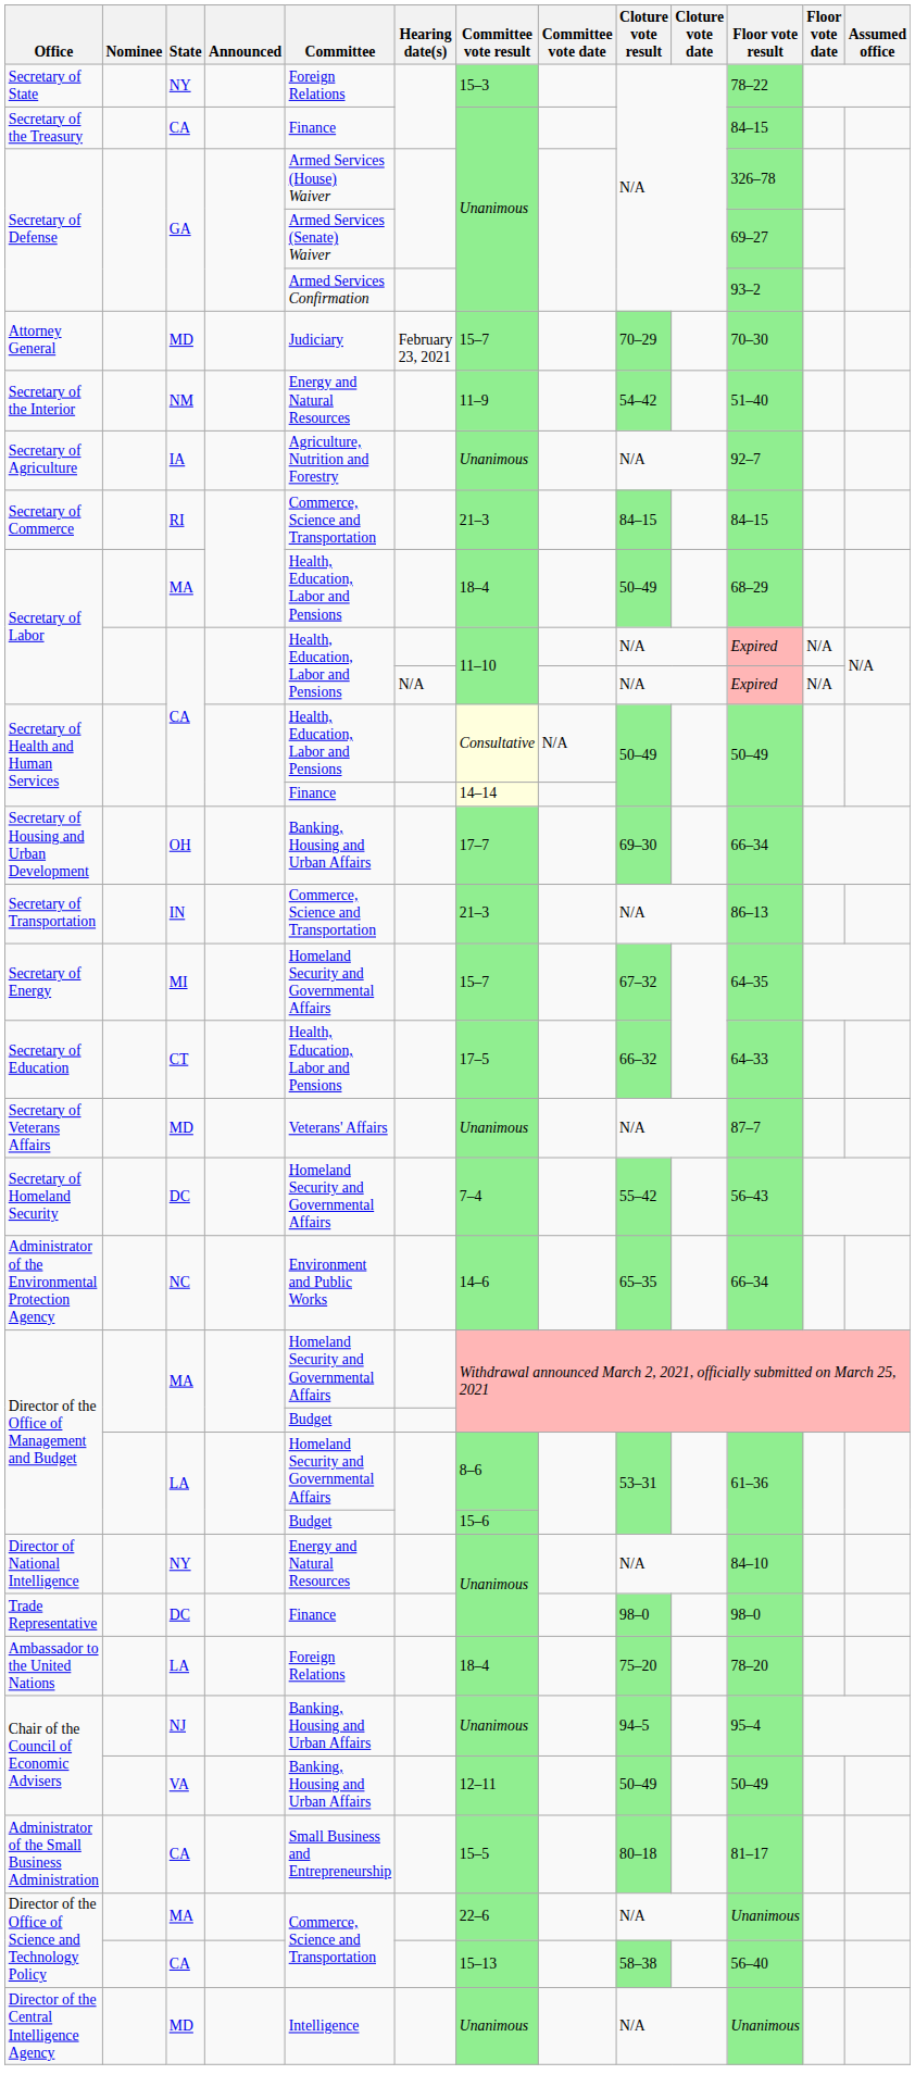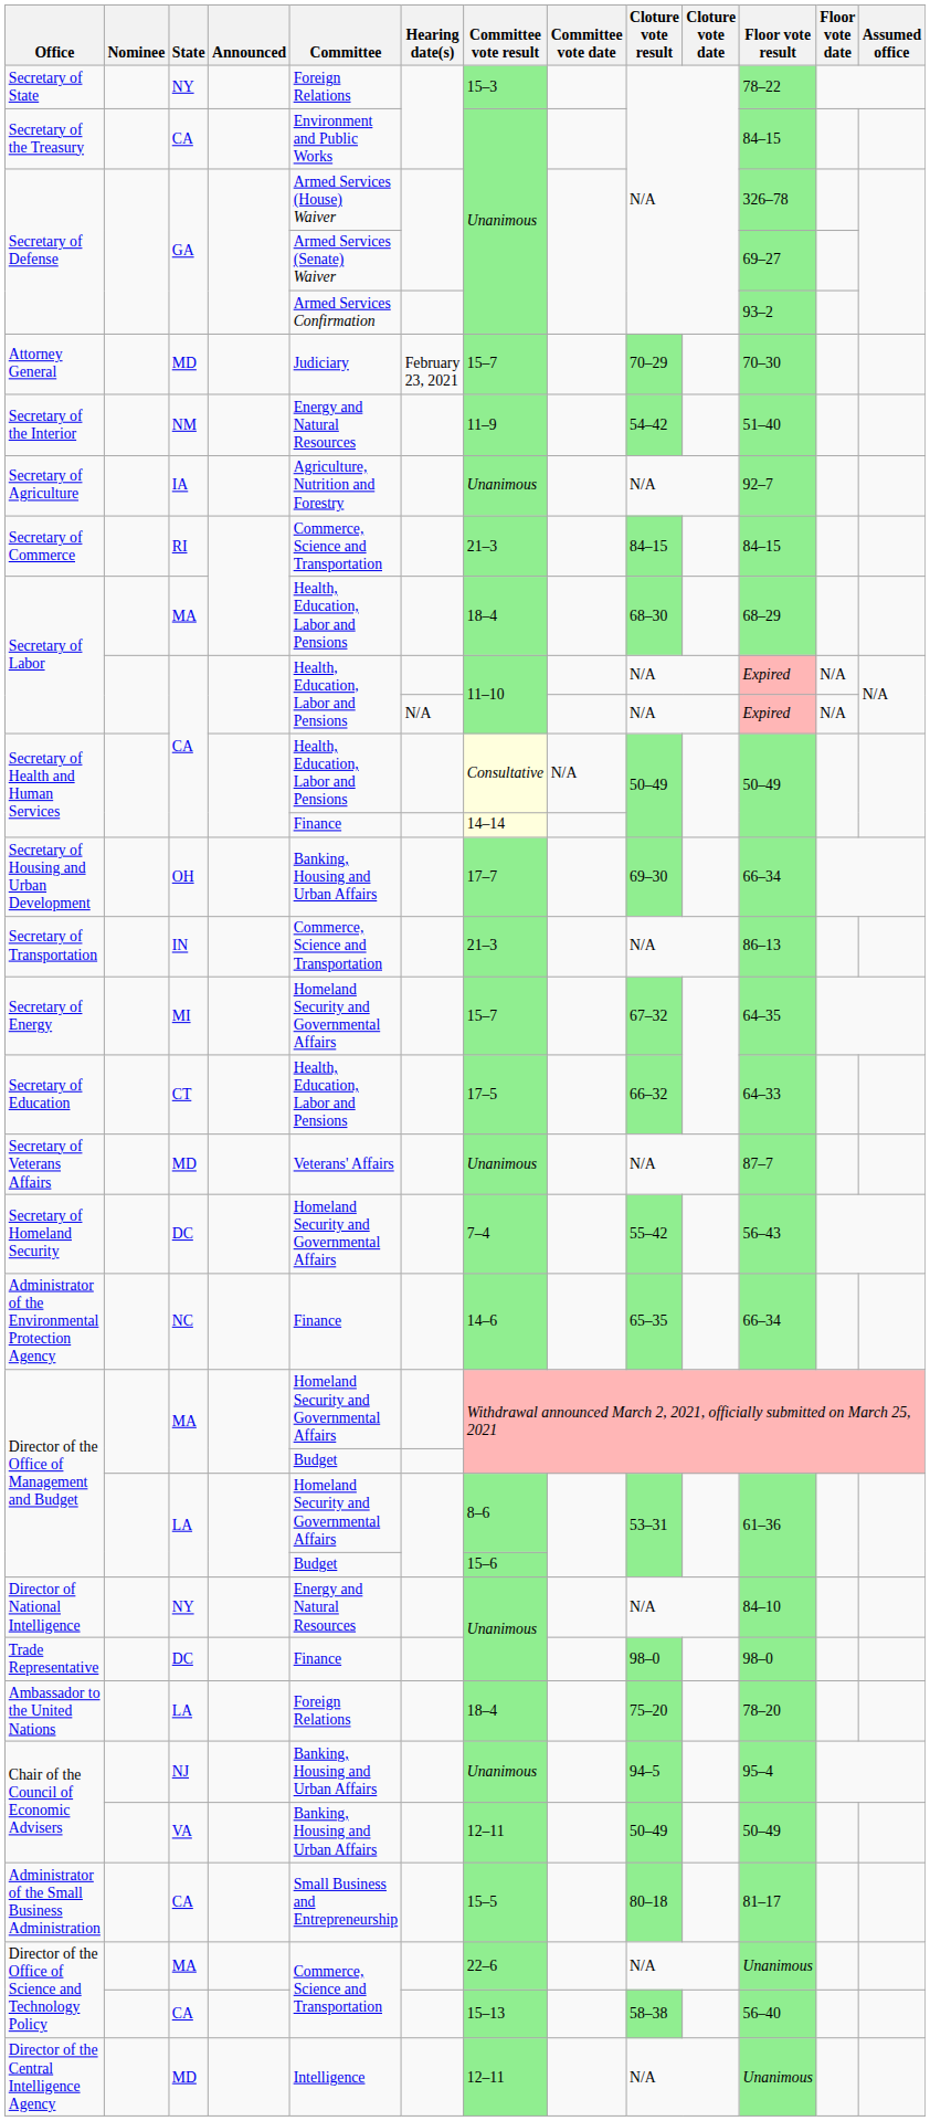Secretary of the Treasury | Committee: Finance -> Environment and Public Works
Secretary of Labor / MA | Cloture vote result: 50–49 -> 68–30
Administrator of the Environmental Protection Agency | Committee: Environment and Public Works -> Finance
Director of the Central Intelligence Agency | Committee vote result: Unanimous -> 12–11
